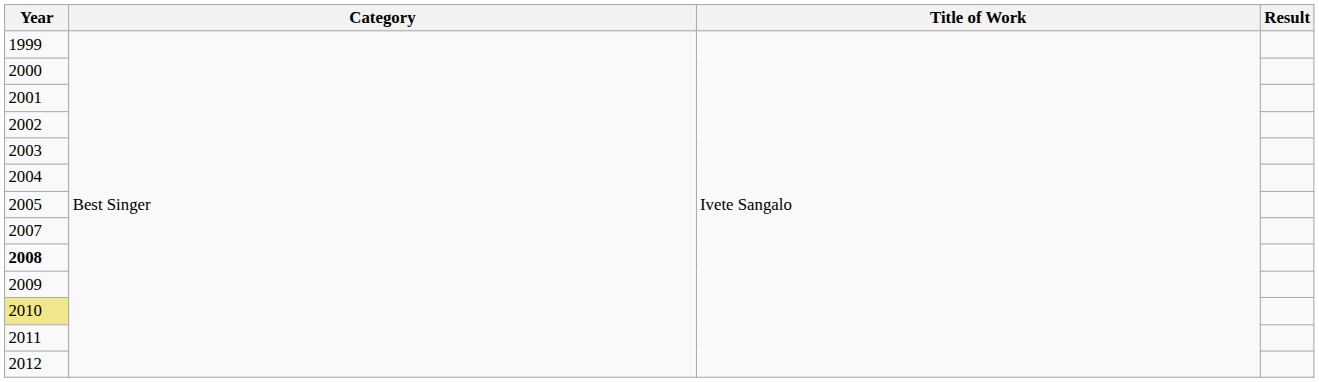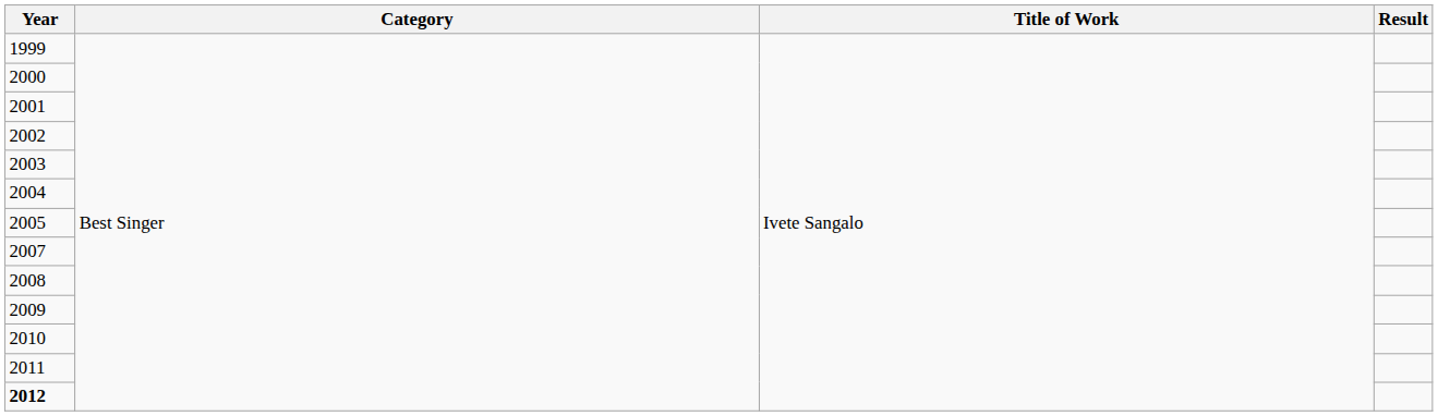2008 | Year: bold -> normal
2010 | Year: khaki background -> no background
2012 | Year: normal -> bold
